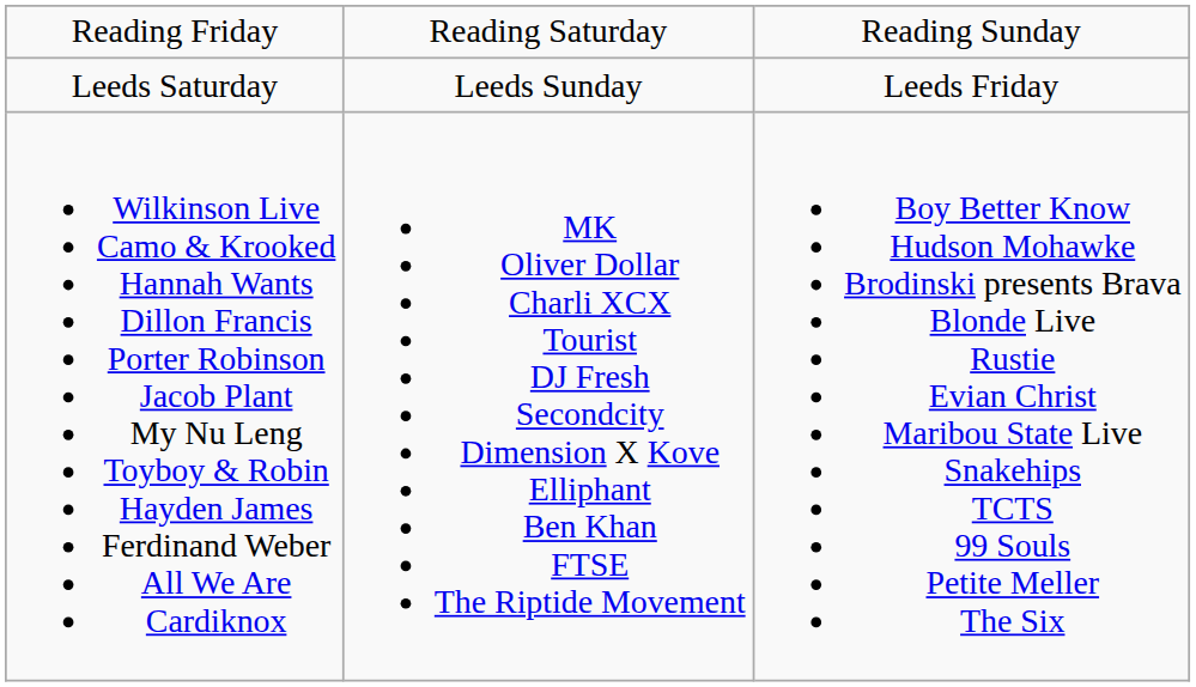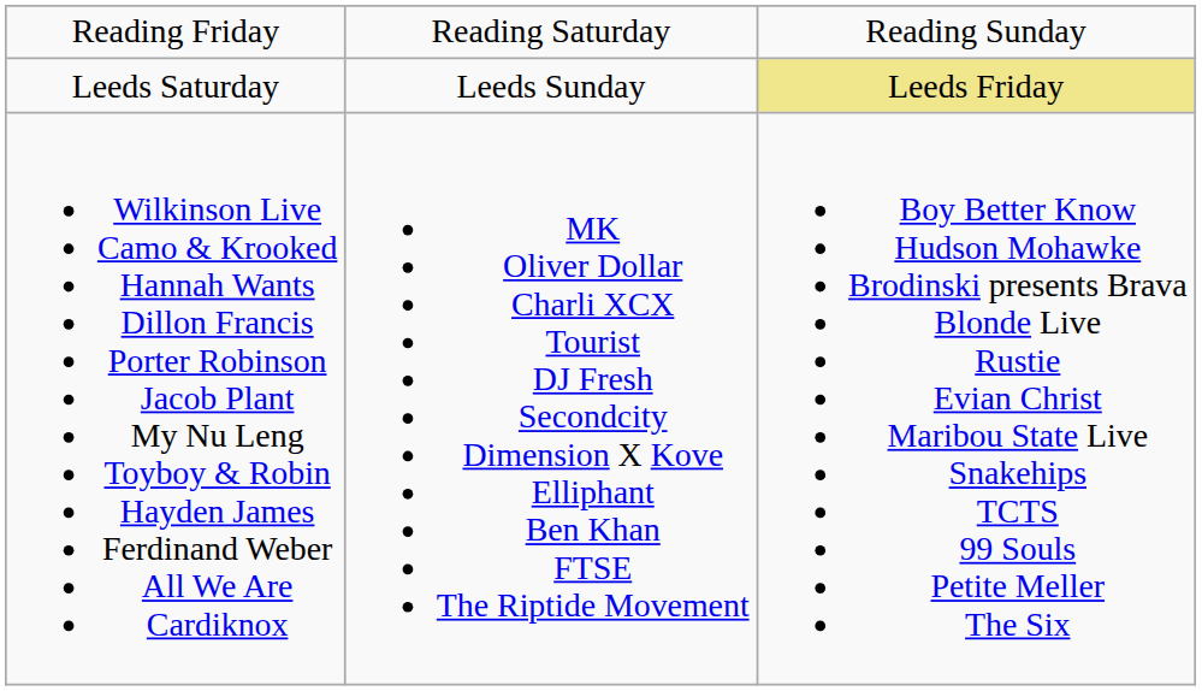Leeds Saturday | column 3: no background -> khaki background
